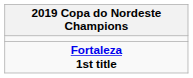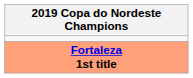row 3 | column 1: no background -> lightsalmon background
